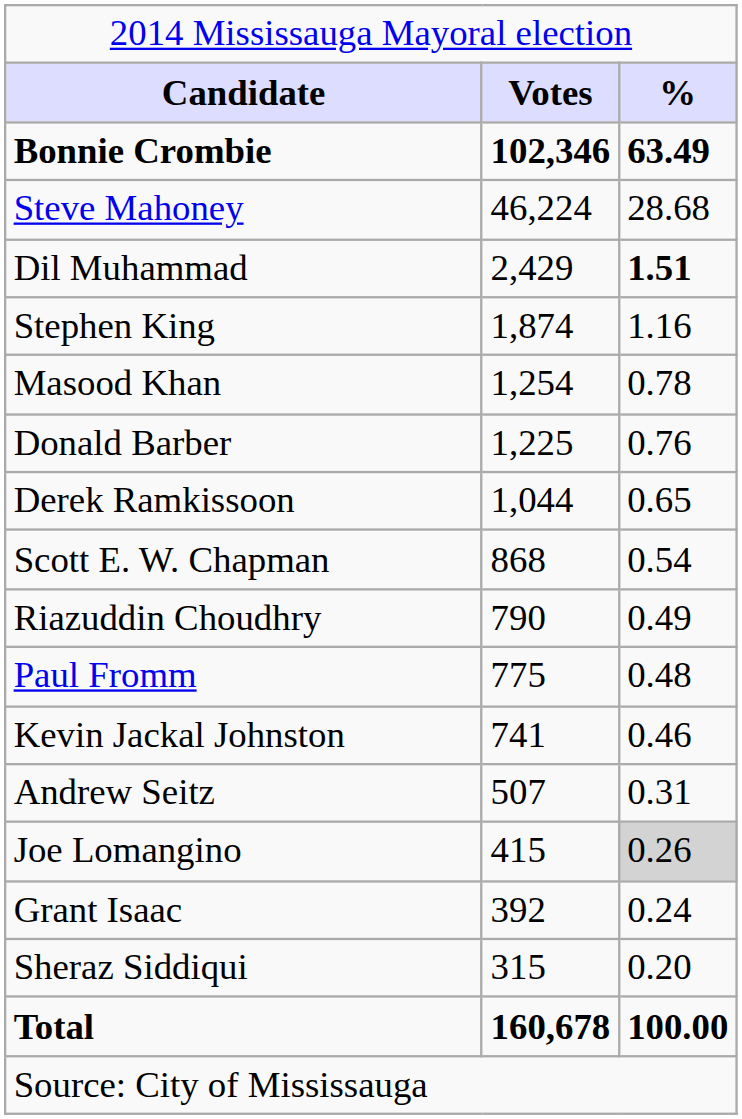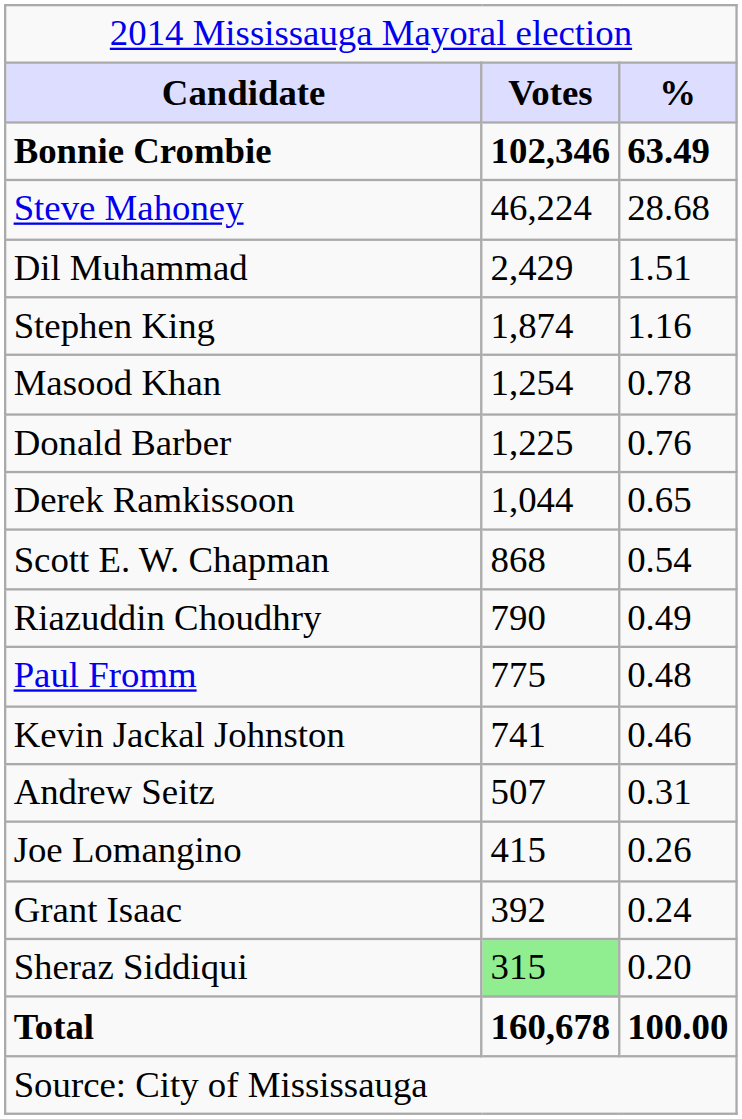Dil Muhammad | column 3: bold -> normal
Joe Lomangino | column 3: lightgrey background -> no background
Sheraz Siddiqui | column 2: no background -> lightgreen background
